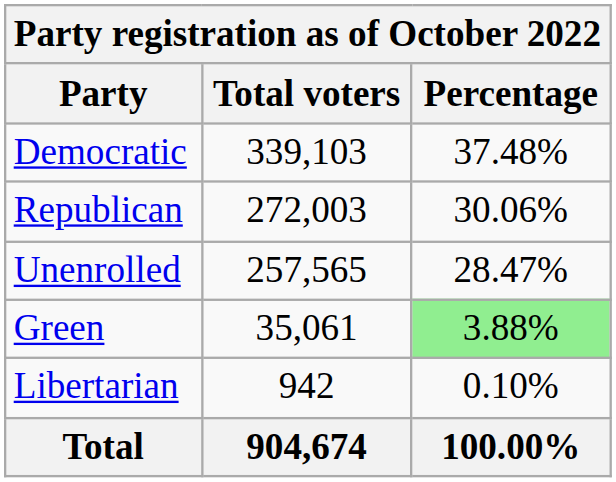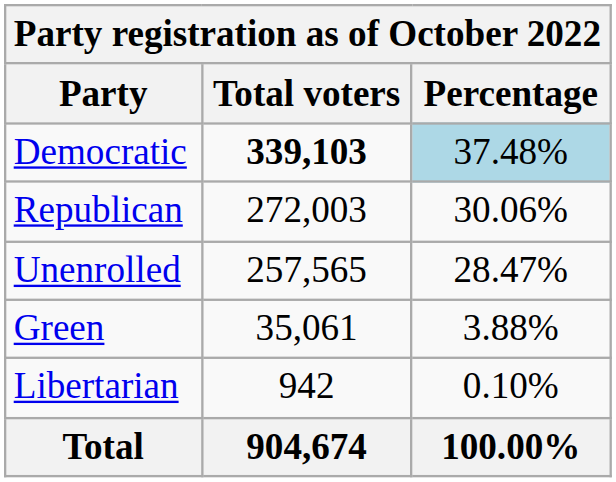Democratic | Total voters: normal -> bold
Democratic | Percentage: no background -> lightblue background
Green | Percentage: lightgreen background -> no background
